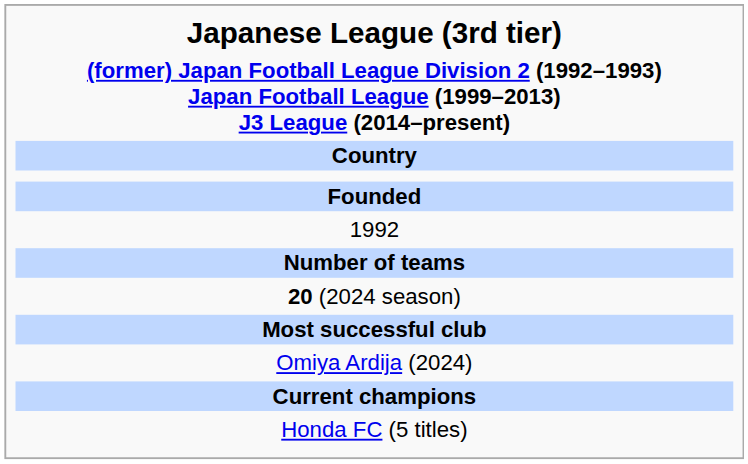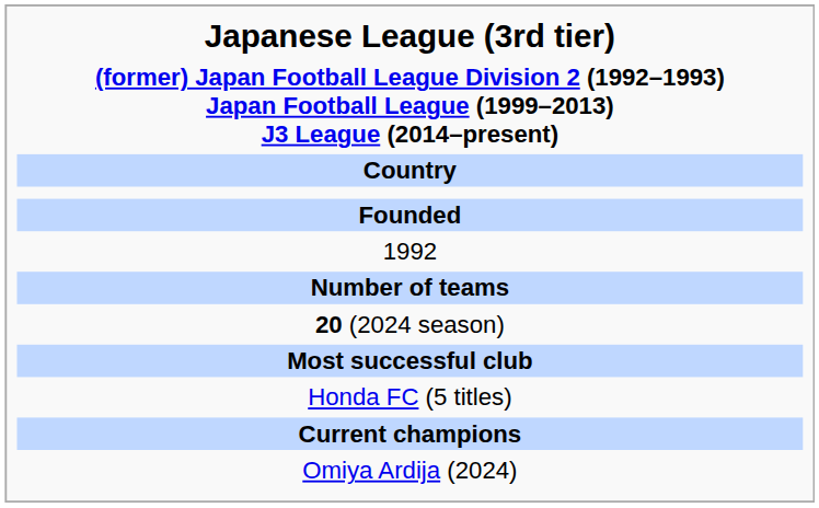row 9 | column 1: Omiya Ardija (2024) -> Honda FC (5 titles)
row 11 | column 1: Honda FC (5 titles) -> Omiya Ardija (2024)
